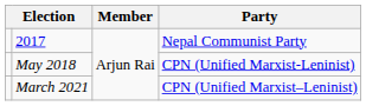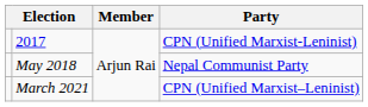2017 | Party: Nepal Communist Party -> CPN (Unified Marxist-Leninist)
May 2018 | Party: CPN (Unified Marxist-Leninist) -> Nepal Communist Party
